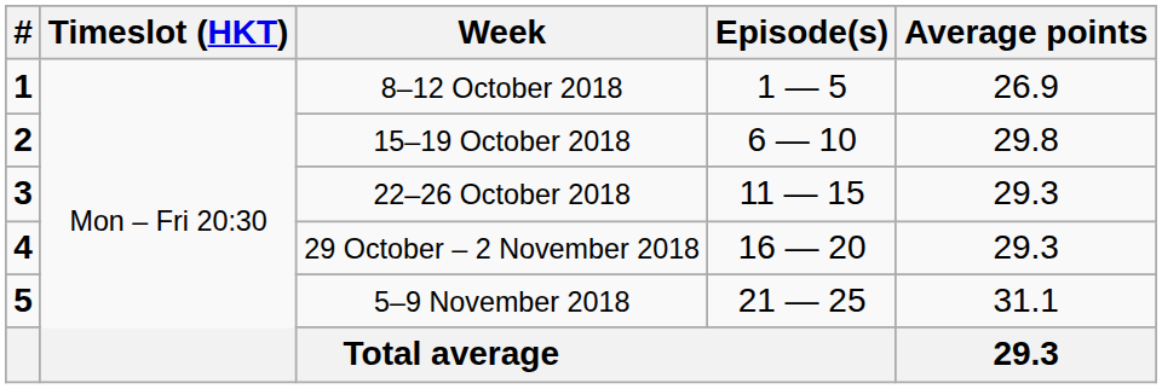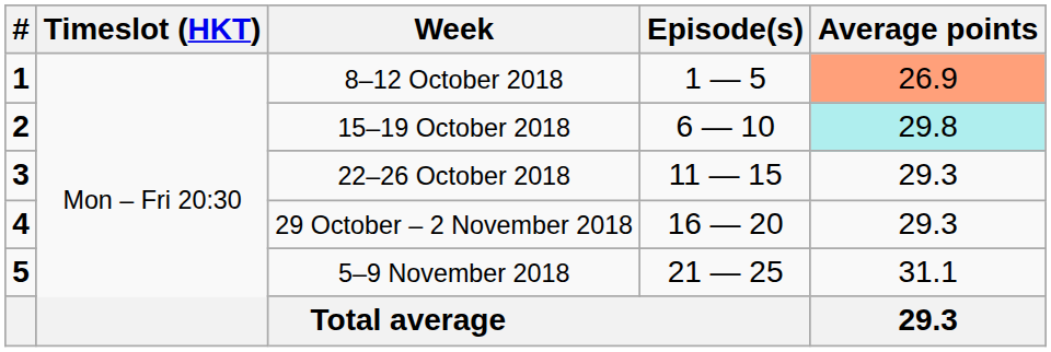8–12 October 2018 | Average points: no background -> lightsalmon background
15–19 October 2018 | Average points: no background -> paleturquoise background
